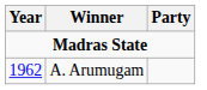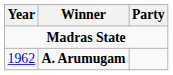1962 | Winner: normal -> bold
